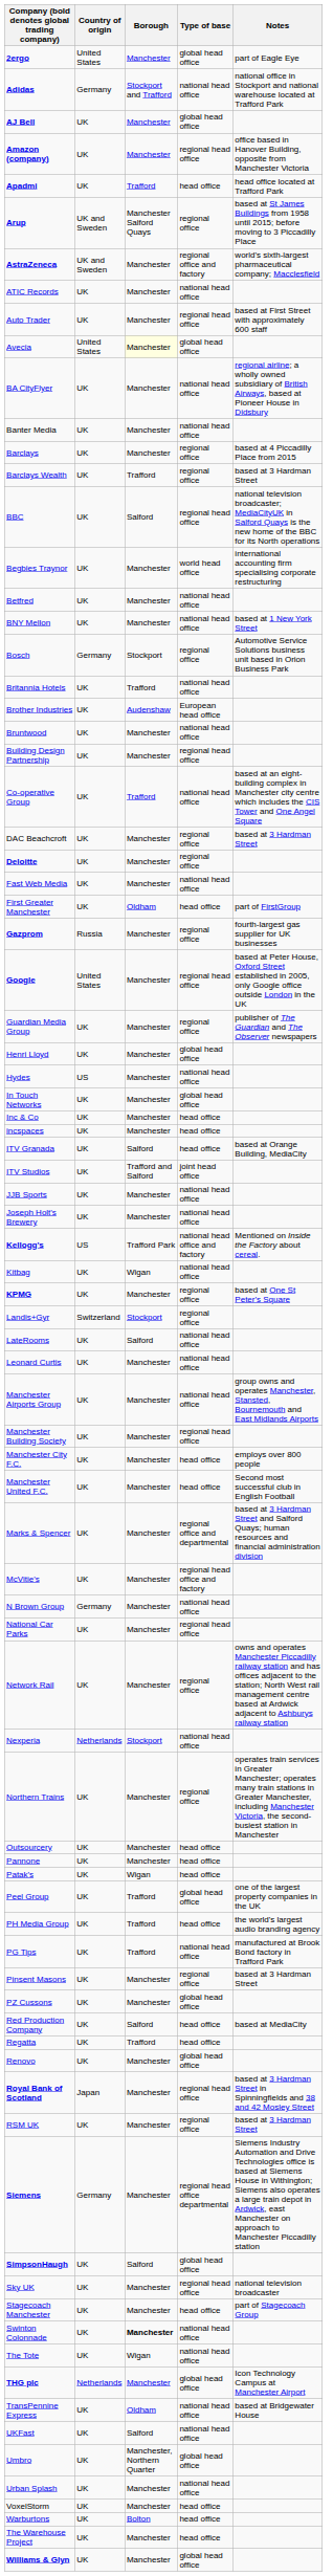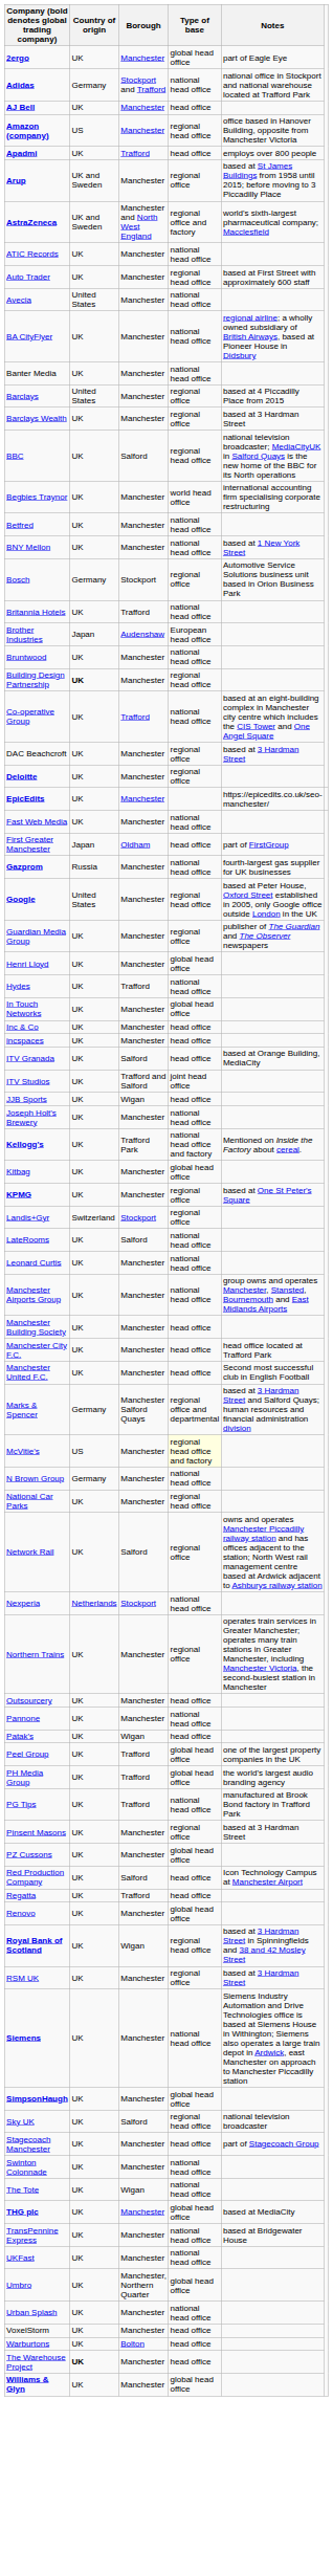2ergo | Country of origin: United States -> UK
AJ Bell | Type of base: global head office -> head office
Amazon (company) | Country of origin: UK -> US
Apadmi | Notes: head office located at Trafford Park -> employs over 800 people
Arup | Borough: Manchester Salford Quays -> Manchester
AstraZeneca | Borough: Manchester -> Manchester and North West England
Avecia | Borough: lightyellow background -> no background
Avecia | Type of base: global head office -> national head office
Barclays | Country of origin: UK -> United States
Barclays Wealth | Borough: Trafford -> Manchester
Brother Industries | Country of origin: UK -> Japan
Building Design Partnership | Country of origin: normal -> bold
+ row: EpicEdits | UK | Manchester | https://epicedits.co.uk/seo-manchester/
First Greater Manchester | Country of origin: UK -> Japan
Gazprom | Type of base: regional office -> national head office
Hydes | Country of origin: US -> UK
Hydes | Borough: Manchester -> Trafford
JJB Sports | Borough: Manchester -> Wigan
JJB Sports | Type of base: national head office -> head office
Kellogg's | Country of origin: US -> UK
Kitbag | Borough: Wigan -> Manchester
Kitbag | Type of base: national head office -> global head office
Manchester Building Society | Type of base: regional head office -> head office
Manchester City F.C. | Notes: employs over 800 people -> head office located at Trafford Park
Marks & Spencer | Country of origin: UK -> Germany
Marks & Spencer | Borough: Manchester -> Manchester Salford Quays
McVitie's | Country of origin: UK -> US
McVitie's | Type of base: no background -> lightyellow background
Network Rail | Borough: Manchester -> Salford
Pannone | Type of base: head office -> national head office
PH Media Group | Type of base: head office -> global head office
Red Production Company | Notes: based at MediaCity -> Icon Technology Campus at Manchester Airport
Royal Bank of Scotland | Country of origin: Japan -> UK
Royal Bank of Scotland | Borough: Manchester -> Wigan
Siemens | Country of origin: Germany -> UK
Siemens | Type of base: regional head office departmental -> national head office
SimpsonHaugh | Borough: Salford -> Manchester
Sky UK | Borough: Manchester -> Salford
Swinton Colonnade | Borough: bold -> normal
THG plc | Country of origin: Netherlands -> UK
THG plc | Notes: Icon Technology Campus at Manchester Airport -> based at MediaCity
TransPennine Express | Borough: Oldham -> Manchester
UKFast | Borough: Salford -> Manchester
The Warehouse Project | Country of origin: normal -> bold
